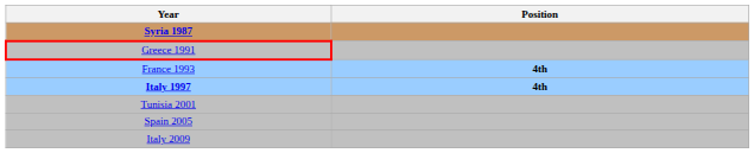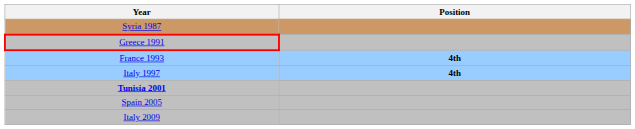Syria 1987 | Year: bold -> normal
Italy 1997 | Year: bold -> normal
Tunisia 2001 | Year: normal -> bold
